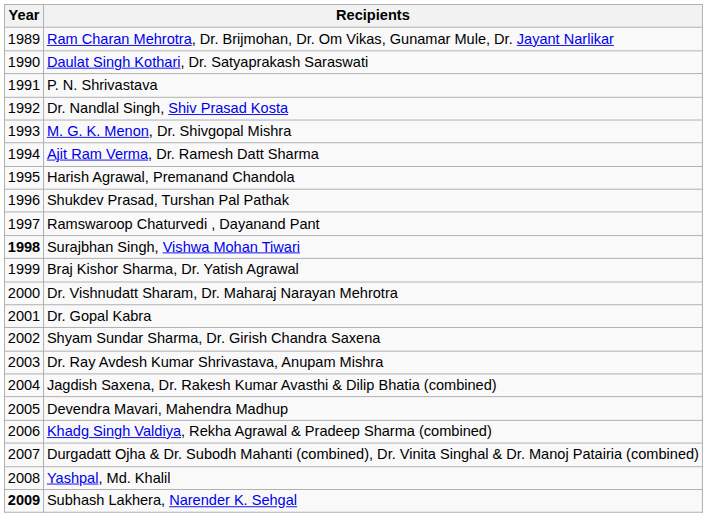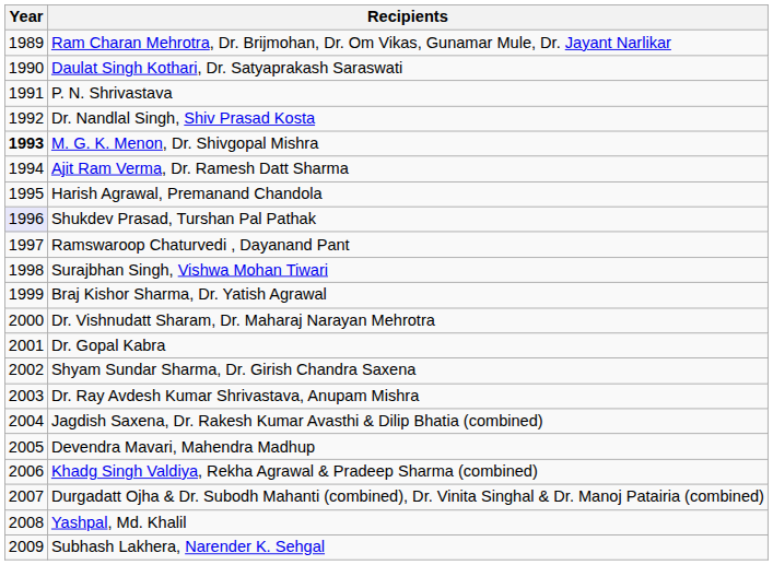M. G. K. Menon, Dr. Shivgopal Mishra | Year: normal -> bold
Shukdev Prasad, Turshan Pal Pathak | Year: no background -> lavender background
Surajbhan Singh, Vishwa Mohan Tiwari | Year: bold -> normal
Subhash Lakhera, Narender K. Sehgal | Year: bold -> normal
